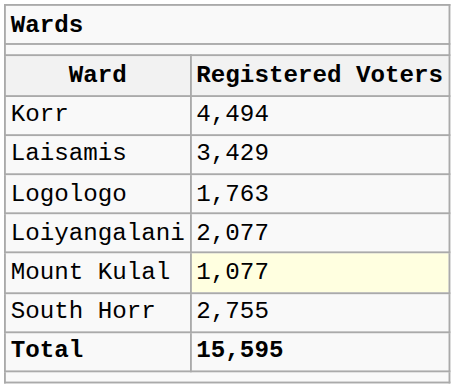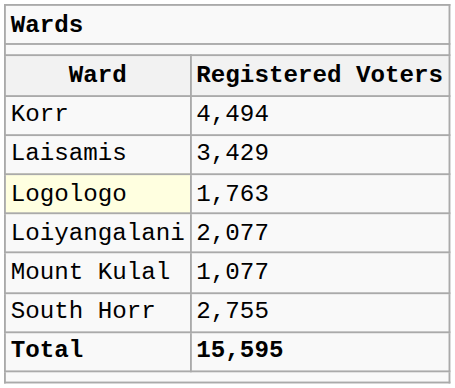row 6 | column 1: no background -> lightyellow background
row 8 | column 2: lightyellow background -> no background
